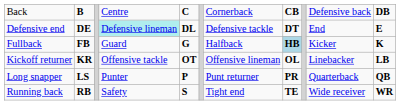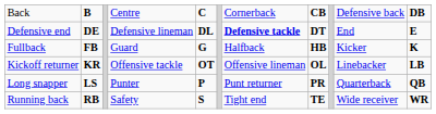Defensive end | column 4: paleturquoise background -> no background
Defensive end | column 7: normal -> bold
Fullback | column 8: lightblue background -> no background
